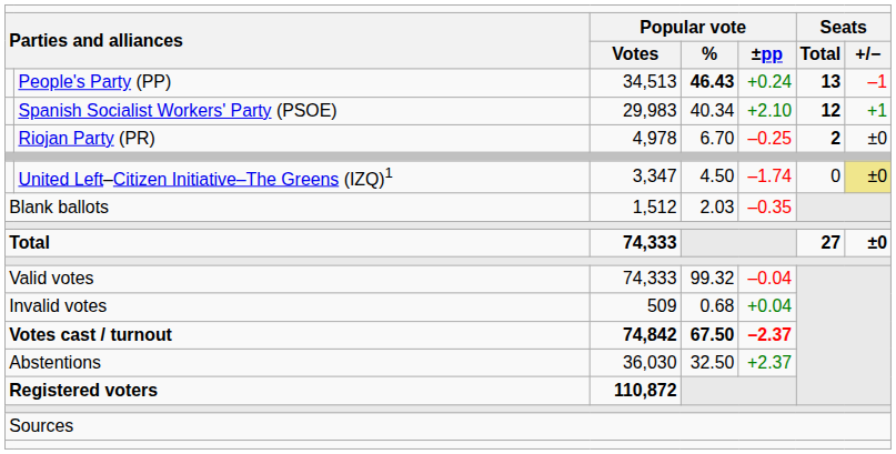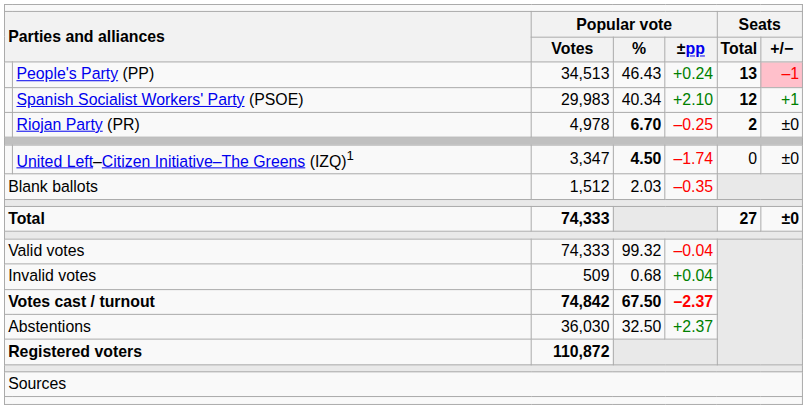People's Party (PP) | column 4: bold -> normal
People's Party (PP) | column 7: no background -> pink background
Riojan Party (PR) | column 4: normal -> bold
United Left–Citizen Initiative–The Greens (IZQ)1 | column 4: normal -> bold
United Left–Citizen Initiative–The Greens (IZQ)1 | column 7: khaki background -> no background
